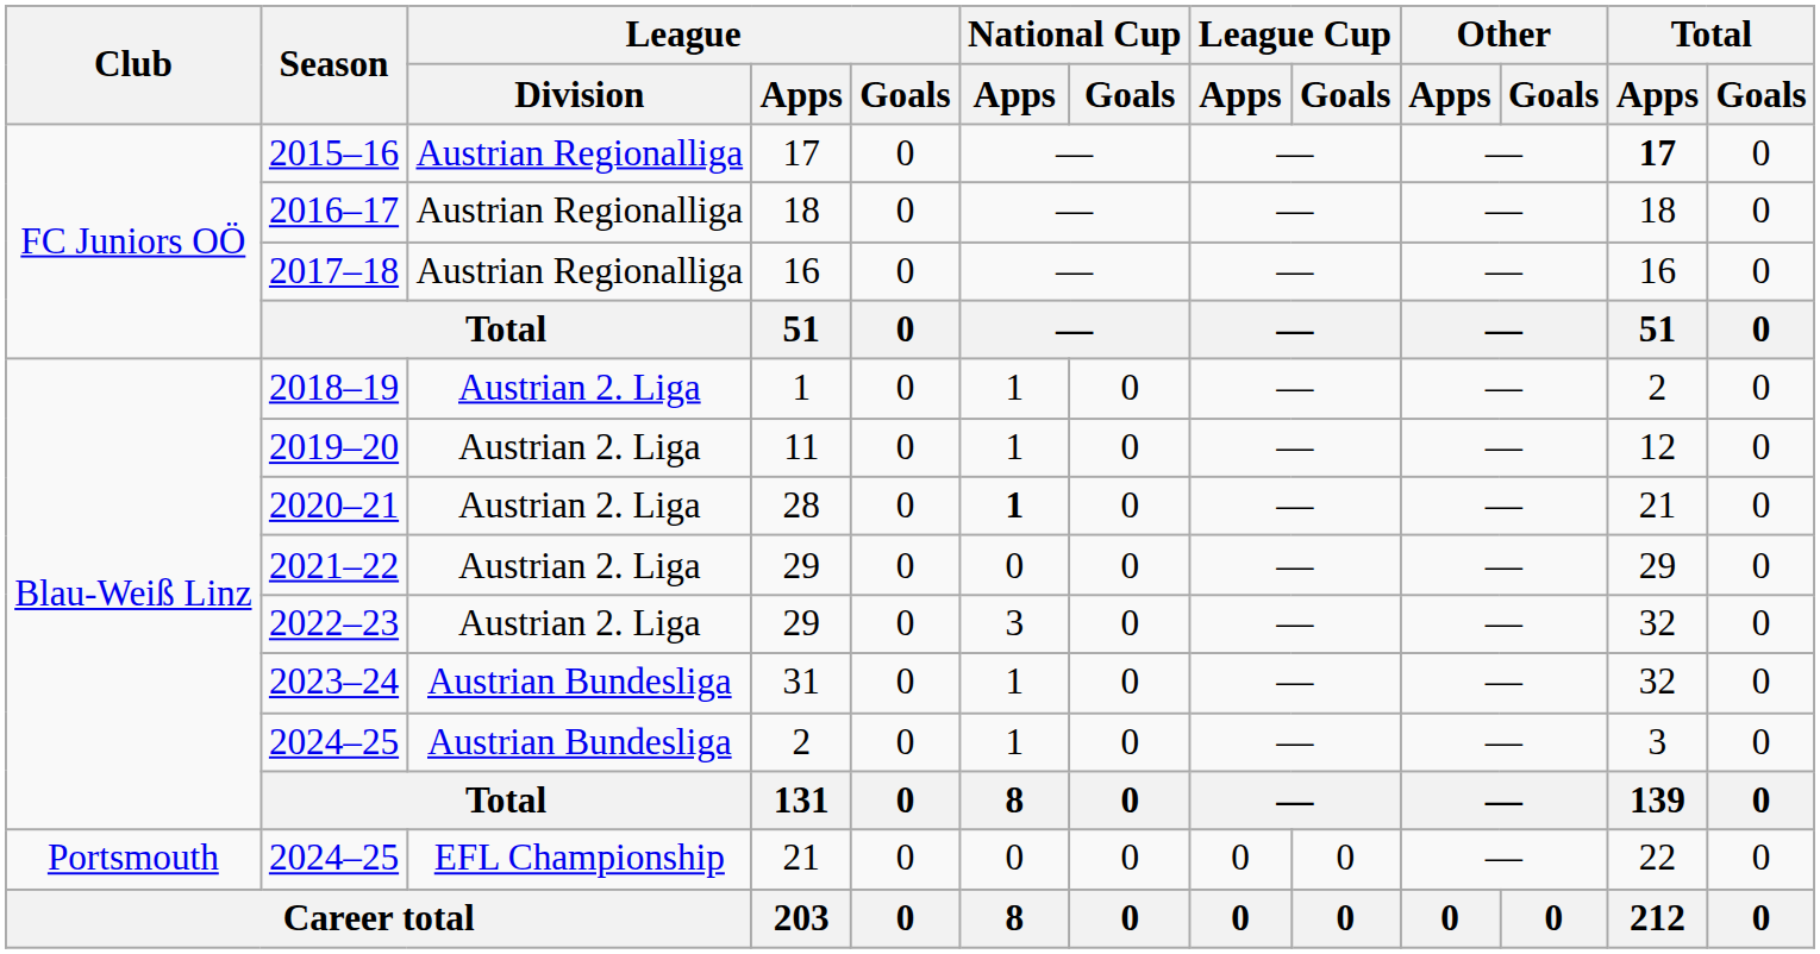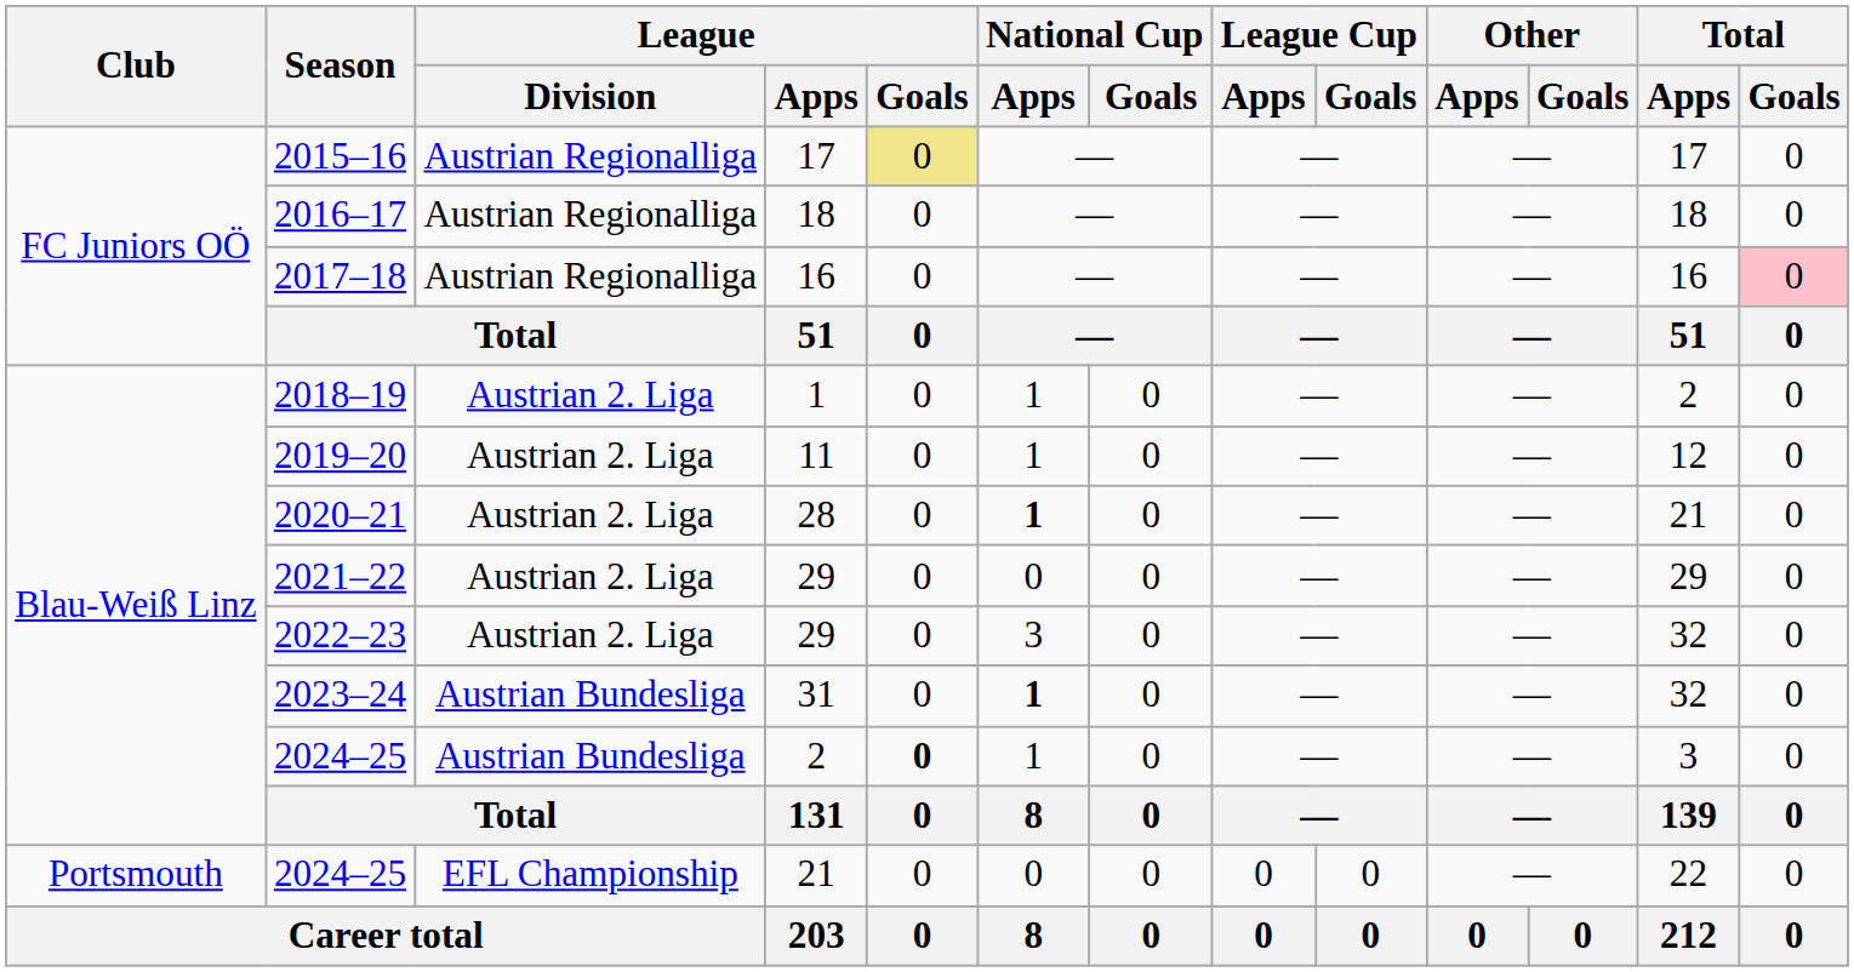2015–16 | League / Goals: no background -> khaki background
2015–16 | Total / Apps: bold -> normal
2017–18 | Total / Goals: no background -> pink background
2023–24 | National Cup / Apps: normal -> bold
2024–25 / 2 | League / Goals: normal -> bold
